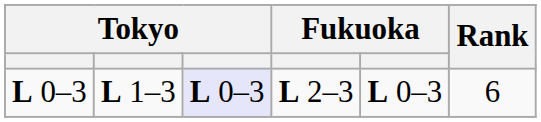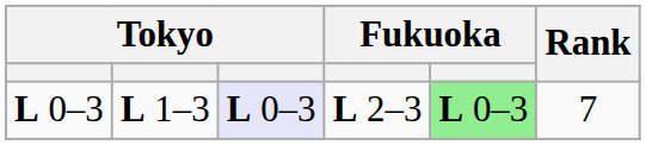row 3 | column 5: no background -> lightgreen background
row 3 | Rank: 6 -> 7
